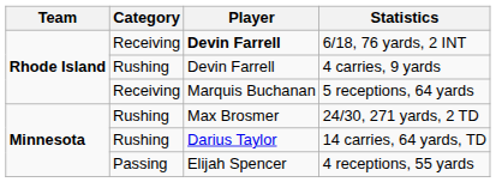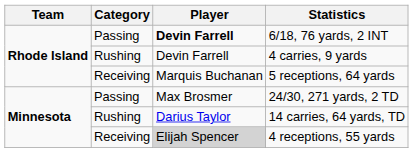6/18, 76 yards, 2 INT | Category: Receiving -> Passing
24/30, 271 yards, 2 TD | Category: Rushing -> Passing
4 receptions, 55 yards | Category: Passing -> Receiving
4 receptions, 55 yards | Player: no background -> lightgrey background
